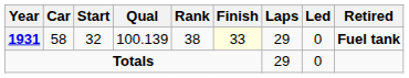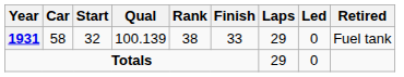1931 | Finish: lightyellow background -> no background
1931 | Retired: bold -> normal
